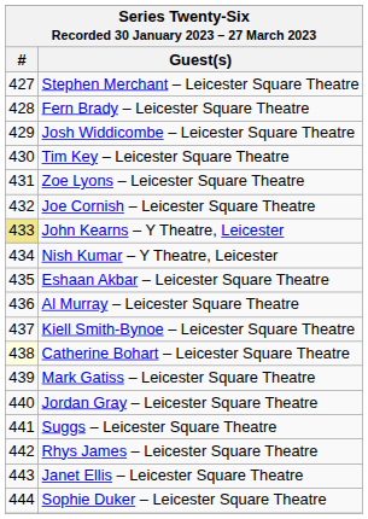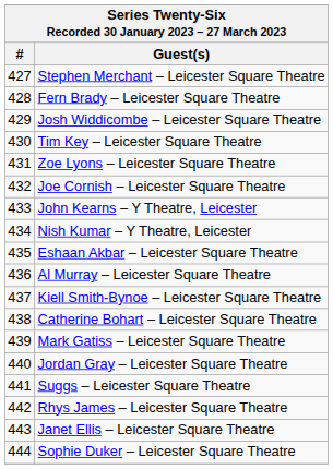John Kearns – Y Theatre, Leicester | #: khaki background -> no background
Catherine Bohart – Leicester Square Theatre | #: lightyellow background -> no background
